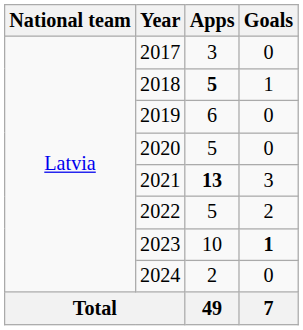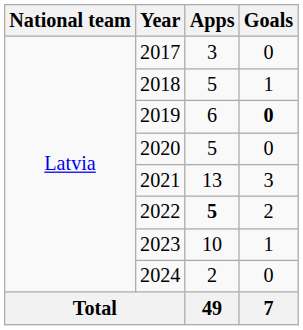2018 | Apps: bold -> normal
2019 | Goals: normal -> bold
2021 | Apps: bold -> normal
2022 | Apps: normal -> bold
2023 | Goals: bold -> normal
